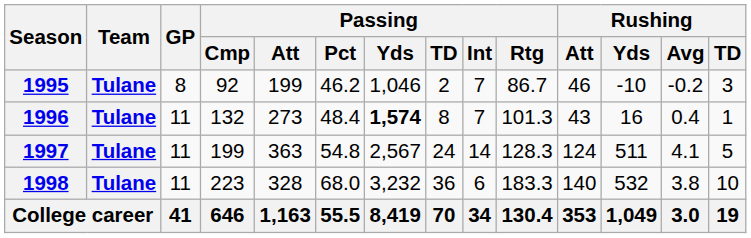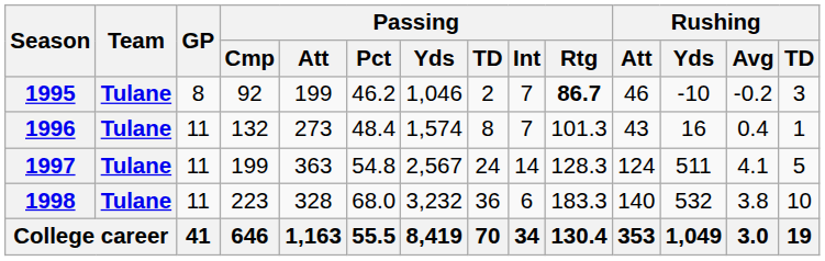1995 | Passing / Rtg: normal -> bold
1996 | Passing / Yds: bold -> normal
